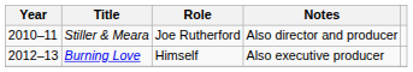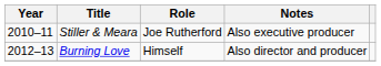Stiller & Meara | Notes: Also director and producer -> Also executive producer
Burning Love | Notes: Also executive producer -> Also director and producer
